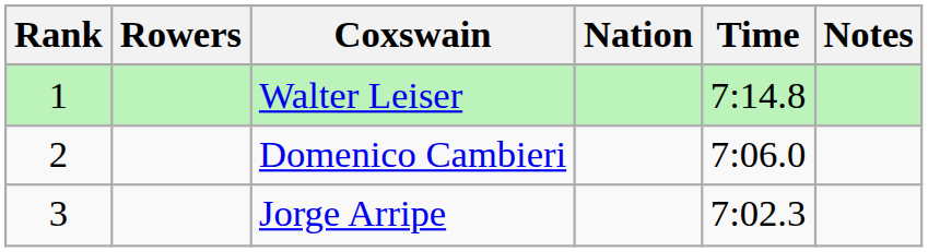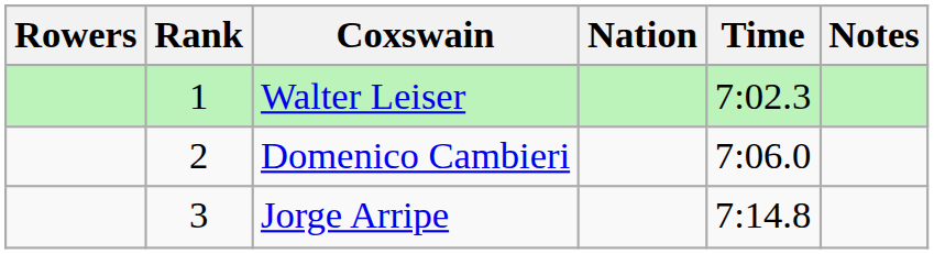columns swapped: Rank <-> Rowers
Walter Leiser | Time: 7:14.8 -> 7:02.3
Jorge Arripe | Time: 7:02.3 -> 7:14.8
